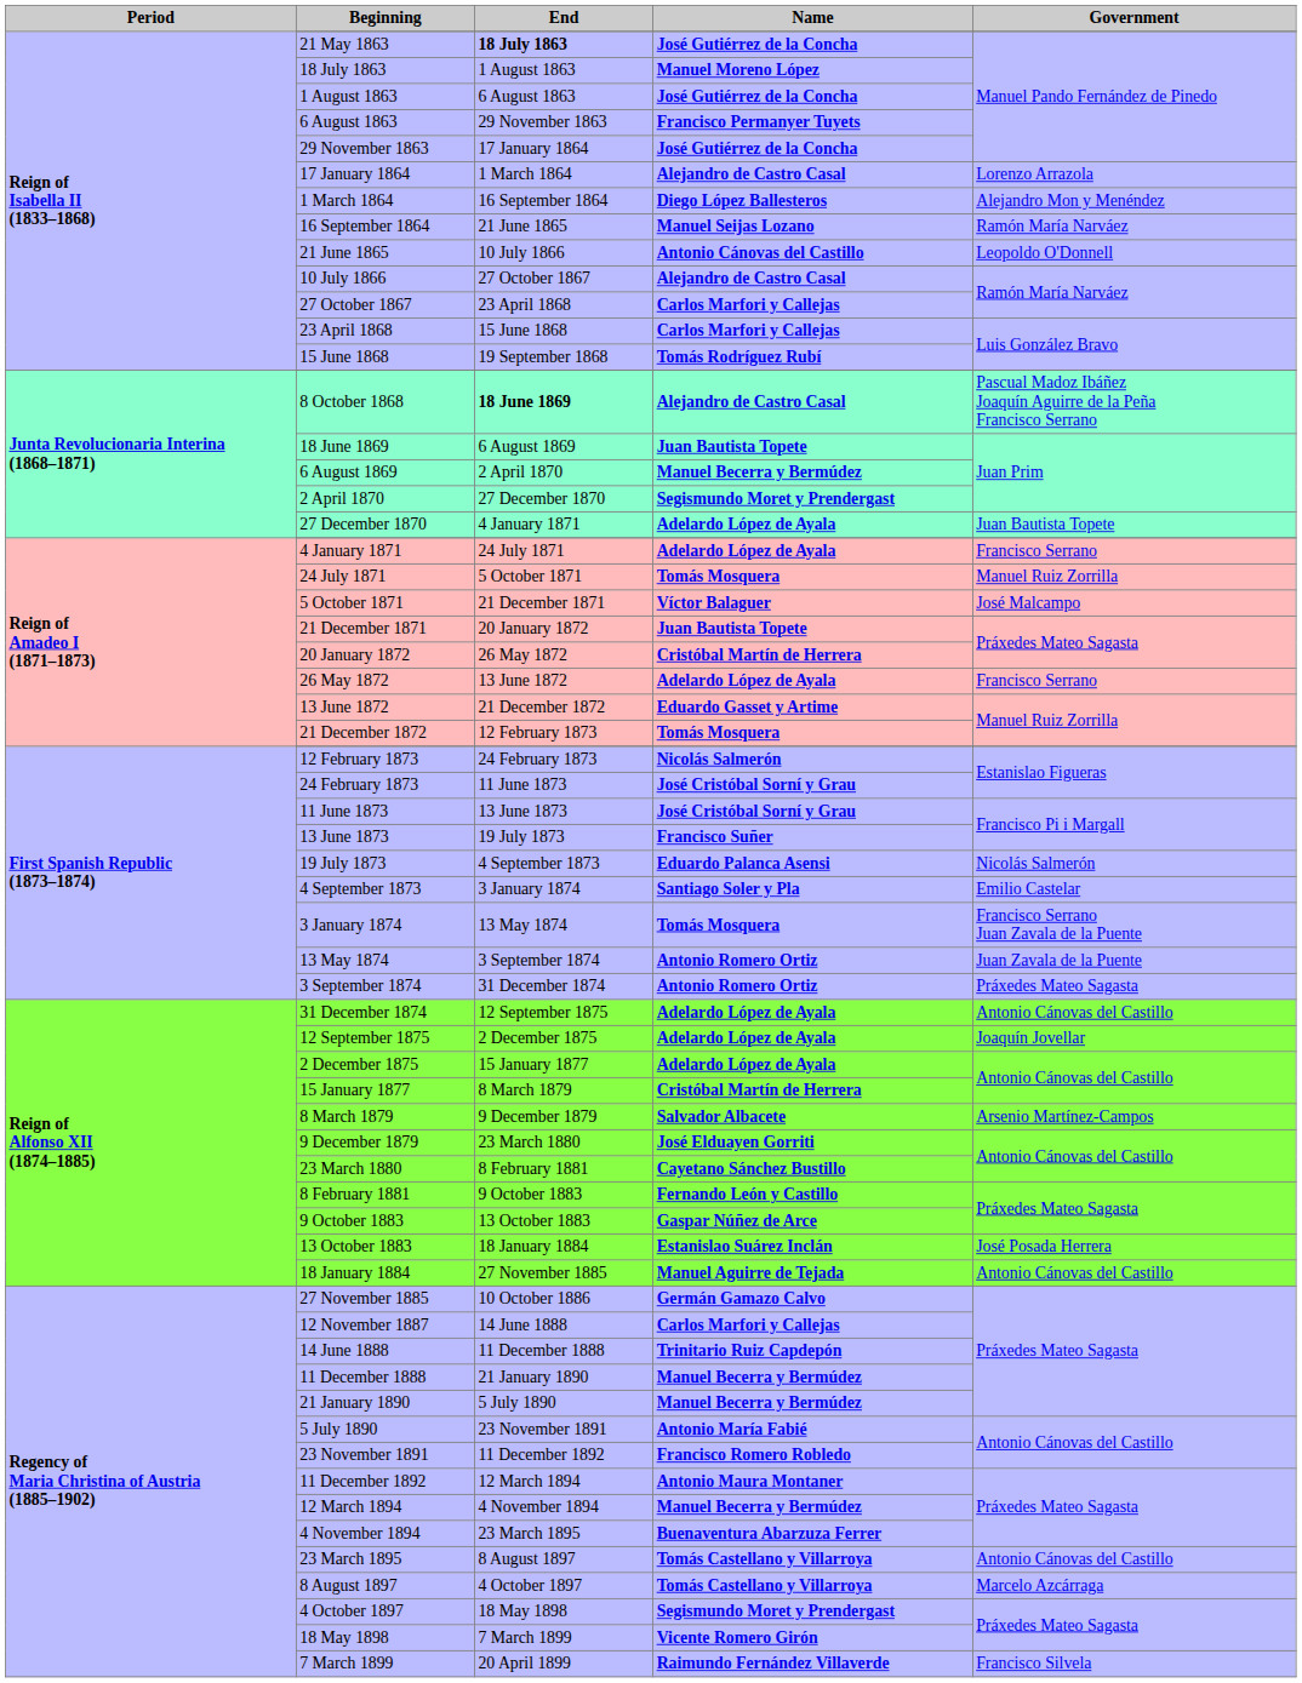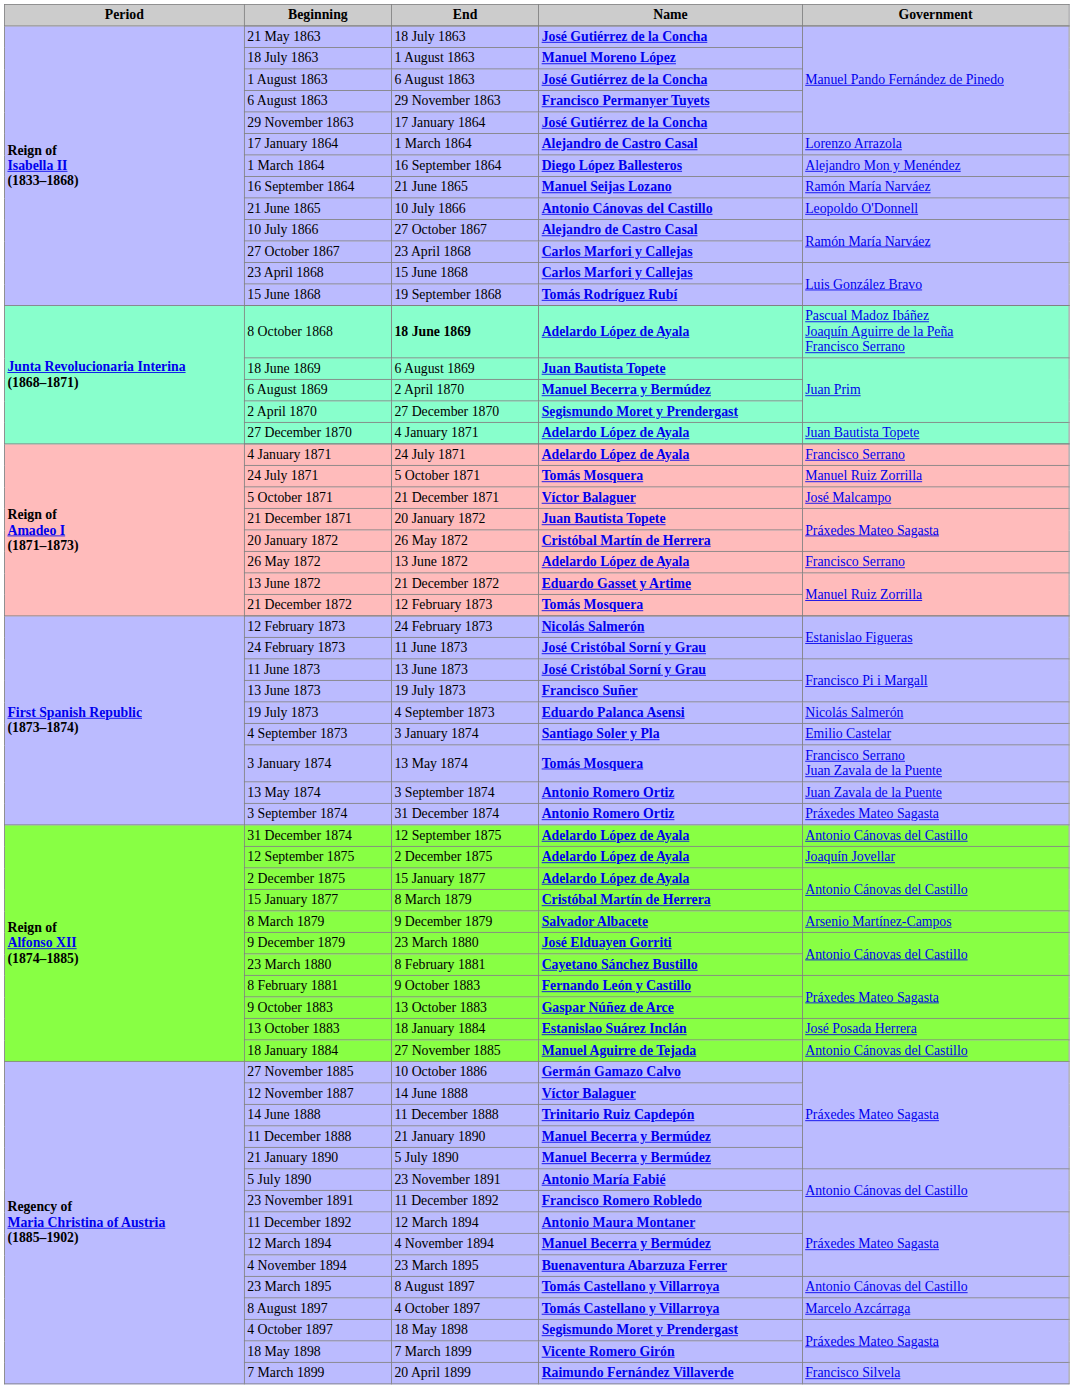21 May 1863 | End: bold -> normal
8 October 1868 | Name: Alejandro de Castro Casal -> Adelardo López de Ayala
12 November 1887 | Name: Carlos Marfori y Callejas -> Víctor Balaguer
